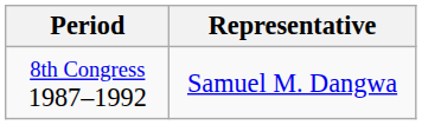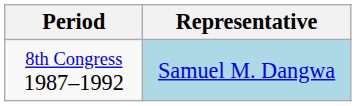8th Congress 1987–1992 | Representative: no background -> lightblue background
